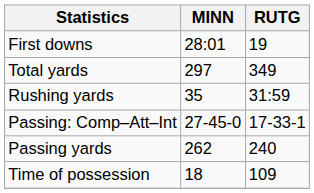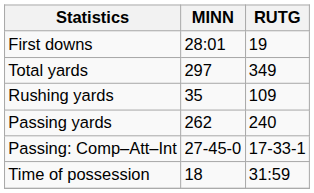Rushing yards | RUTG: 31:59 -> 109
rows swapped: Passing yards <-> Passing: Comp–Att–Int
Time of possession | RUTG: 109 -> 31:59
